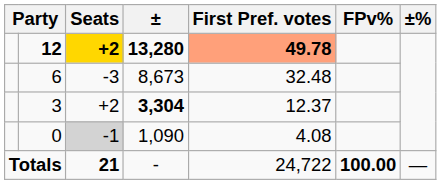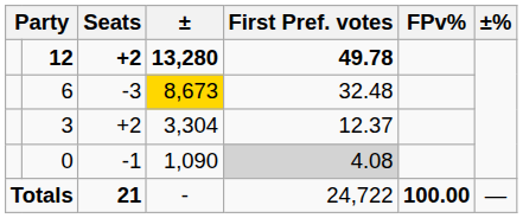12 | Seats: gold background -> no background
12 | First Pref. votes: lightsalmon background -> no background
6 | ±: no background -> gold background
3 | ±: bold -> normal
0 | Seats: lightgrey background -> no background
0 | First Pref. votes: no background -> lightgrey background
